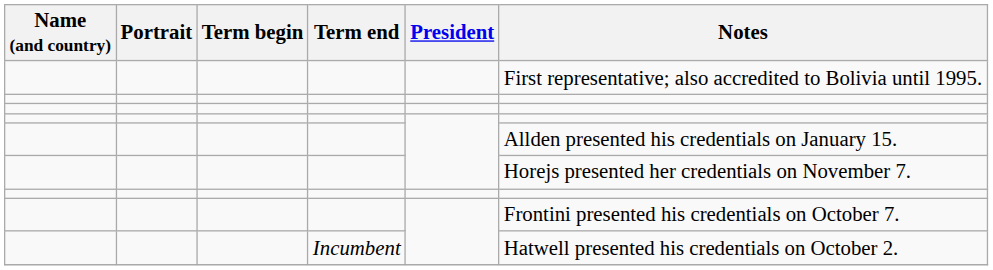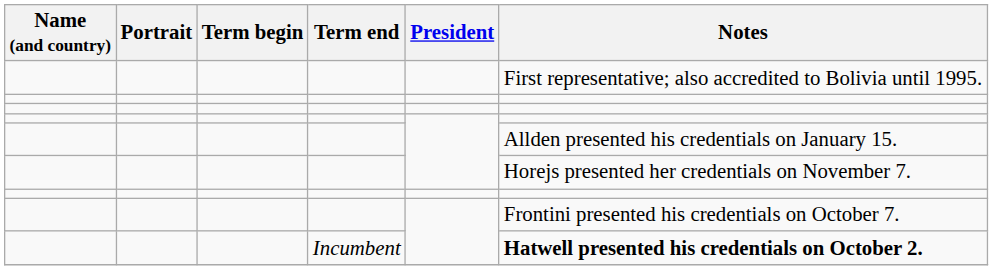Incumbent | Notes: normal -> bold
